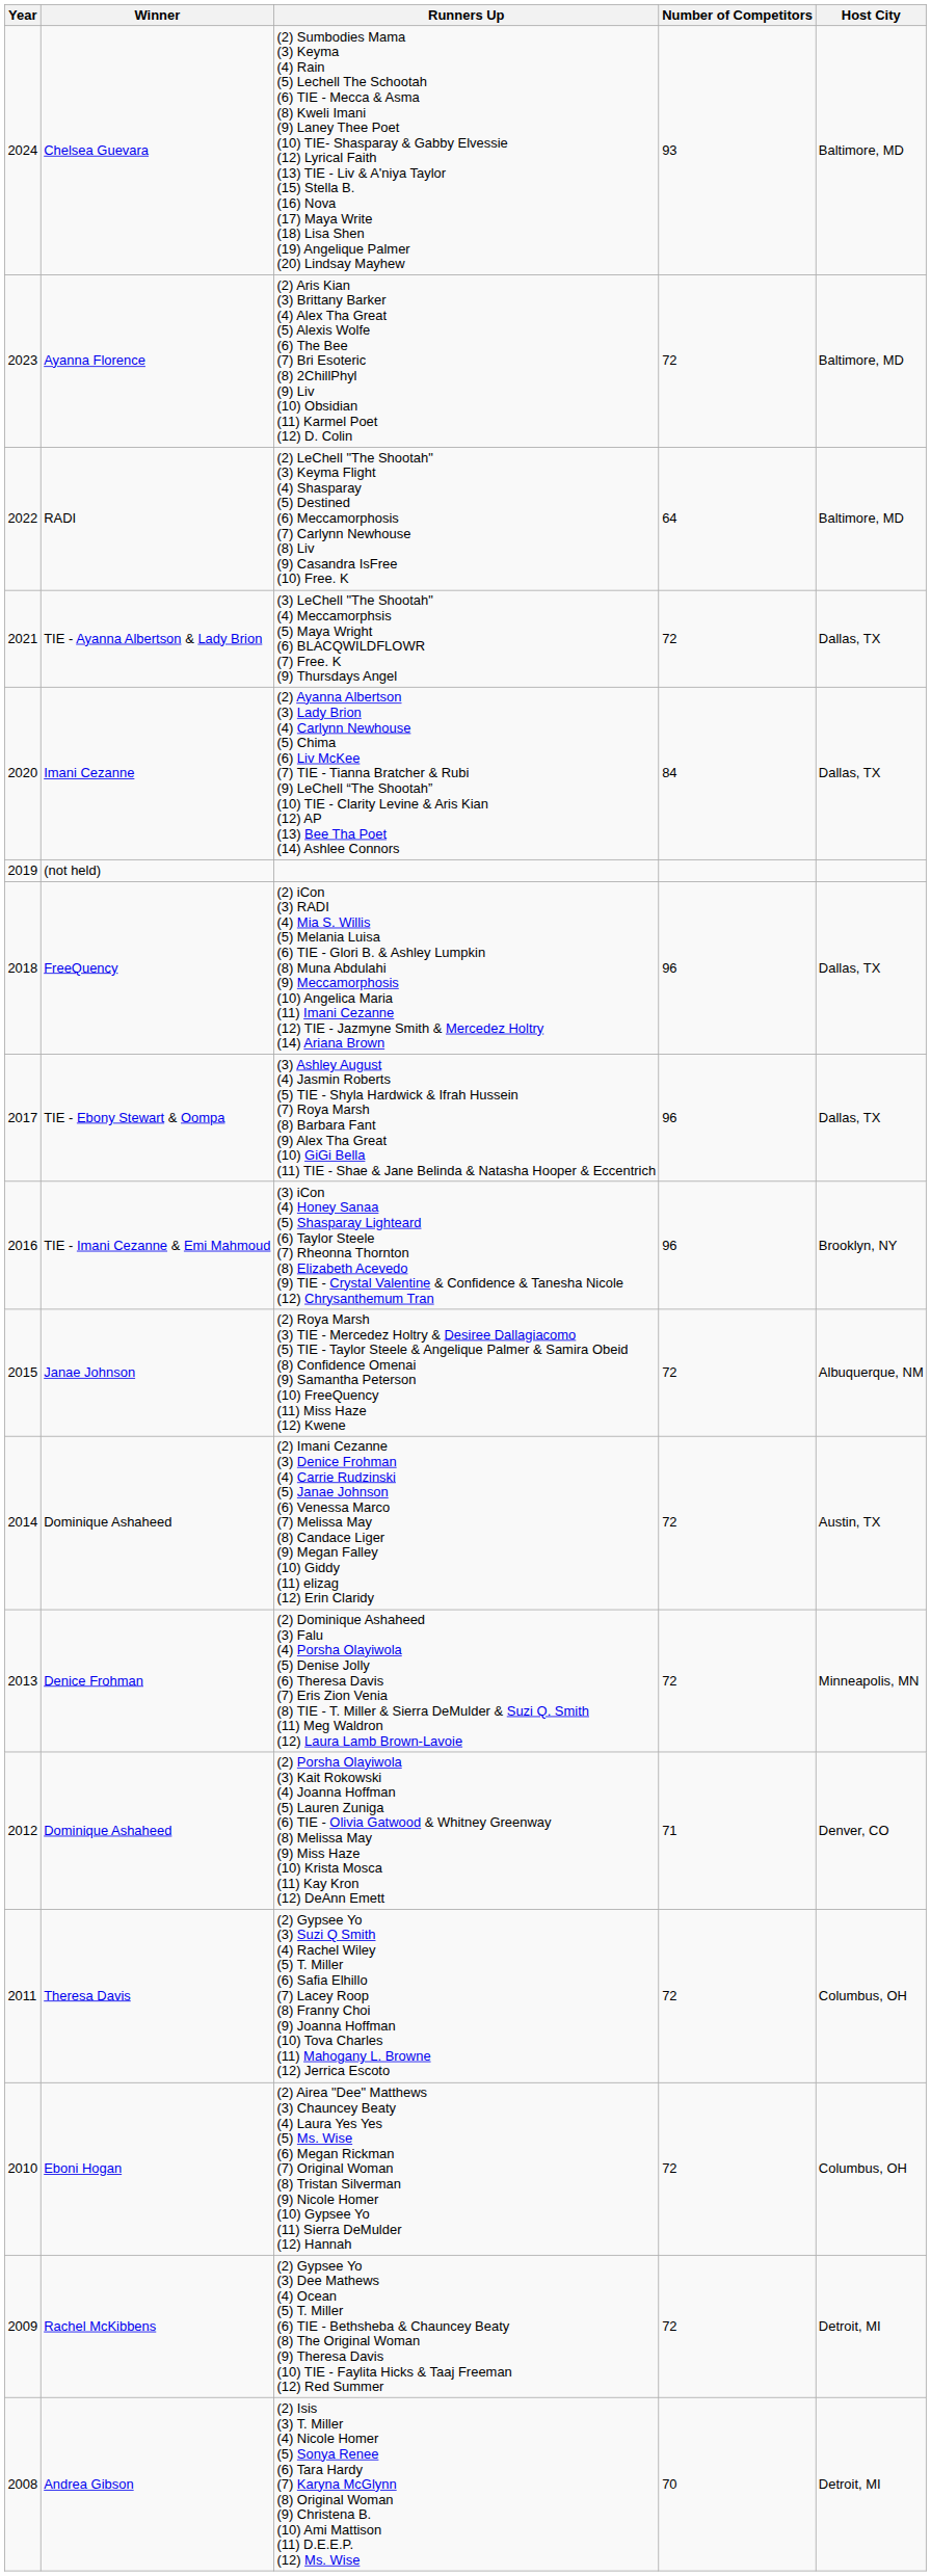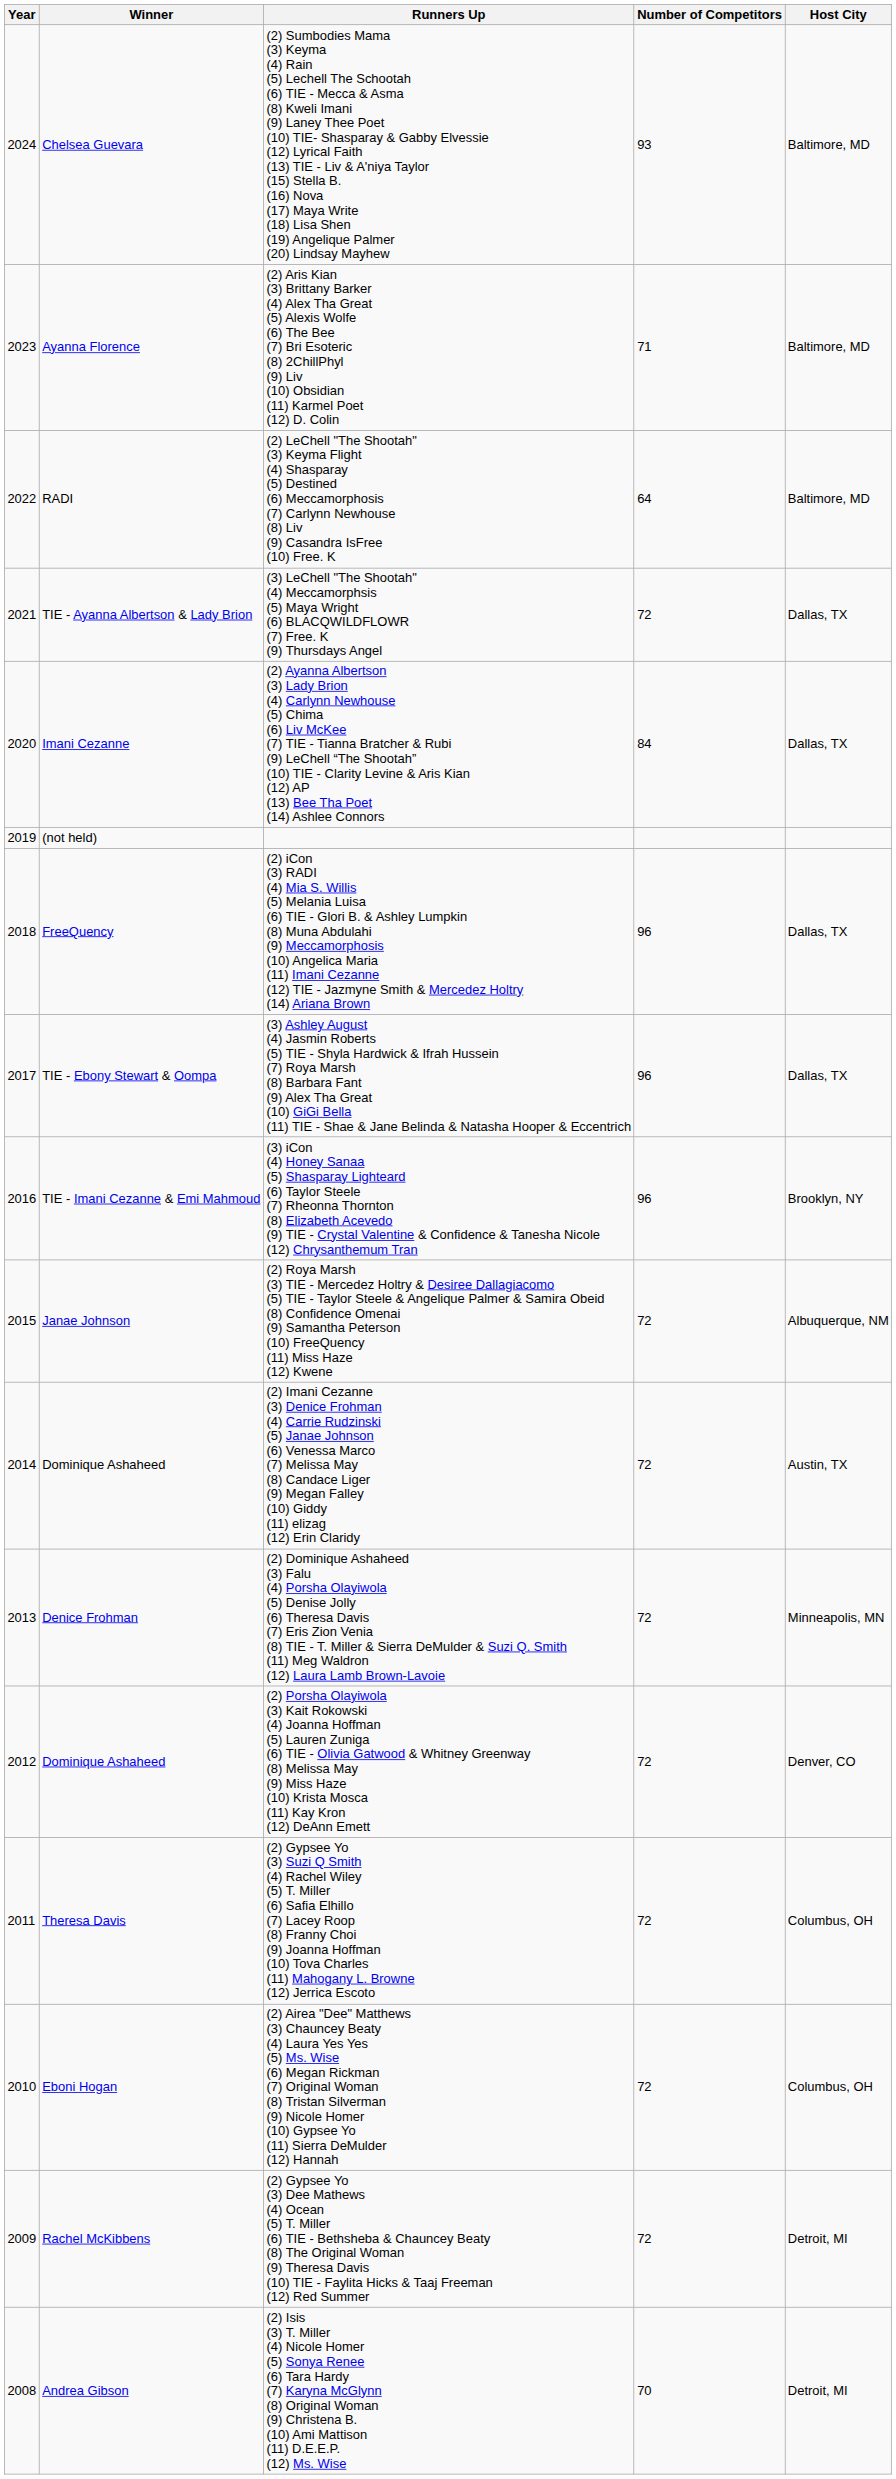row 3 | Number of Competitors: 72 -> 71
row 14 | Number of Competitors: 71 -> 72
